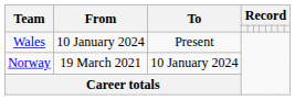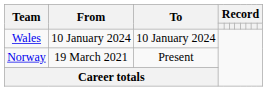Wales | To: Present -> 10 January 2024
Norway | To: 10 January 2024 -> Present
